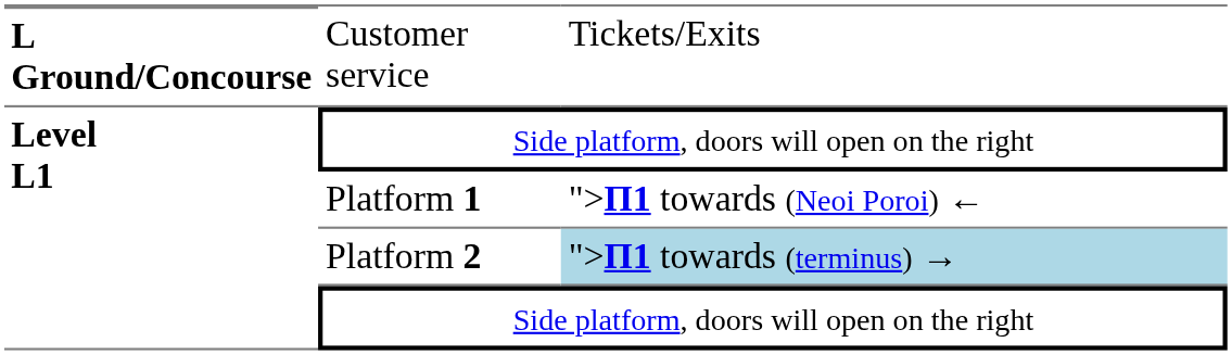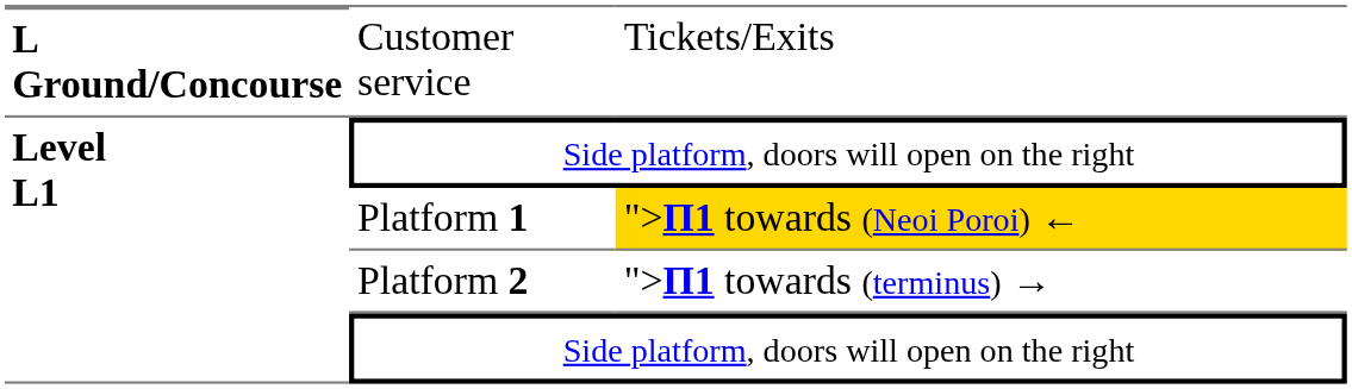Platform 1 | column 3: no background -> gold background
Platform 2 | column 3: lightblue background -> no background
